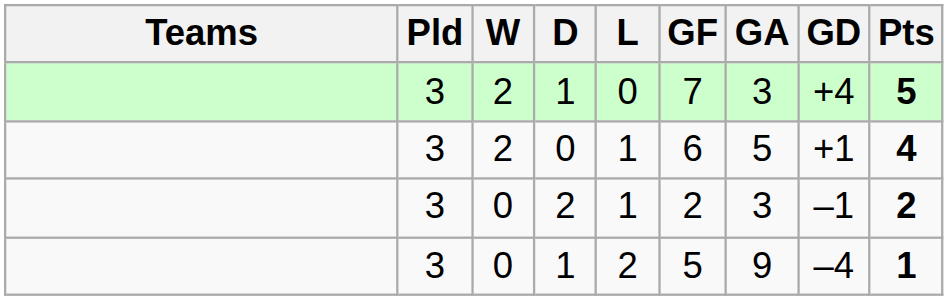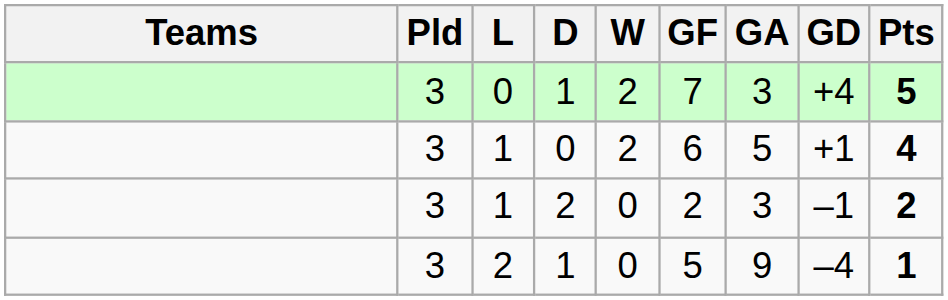columns swapped: W <-> L
